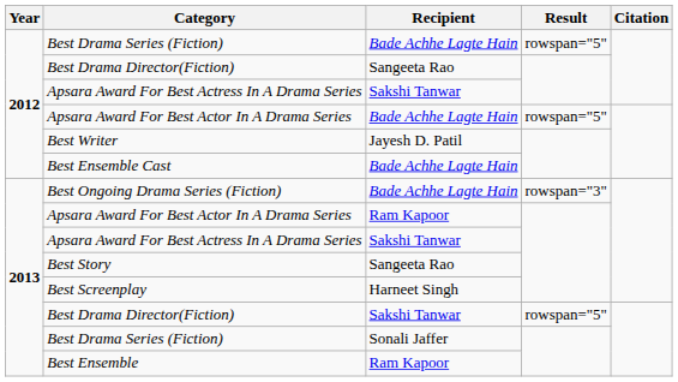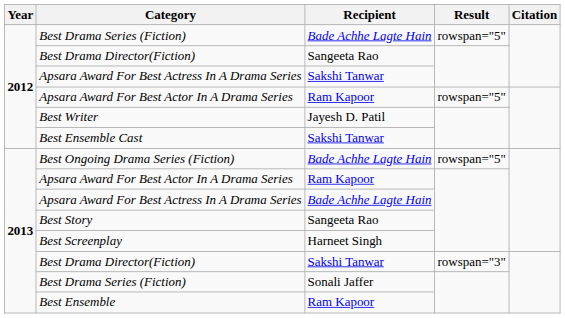2012 / Apsara Award For Best Actor In A Drama Series | Recipient: Bade Achhe Lagte Hain -> Ram Kapoor
Best Ensemble Cast | Recipient: Bade Achhe Lagte Hain -> Sakshi Tanwar
Best Ongoing Drama Series (Fiction) | Result: rowspan="3" -> rowspan="5"
2013 / Apsara Award For Best Actress In A Drama Series | Recipient: Sakshi Tanwar -> Bade Achhe Lagte Hain
2013 / Best Drama Director(Fiction) | Result: rowspan="5" -> rowspan="3"
